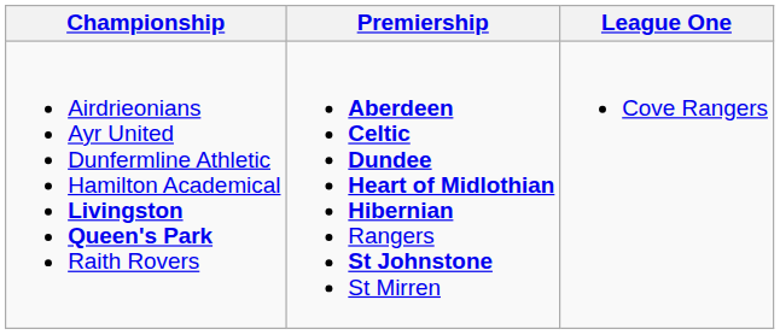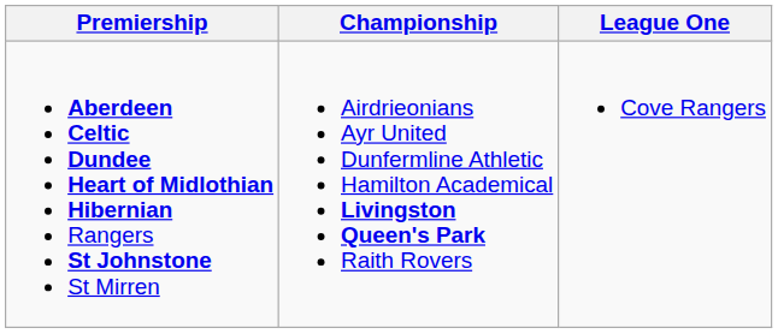columns swapped: Premiership <-> Championship
